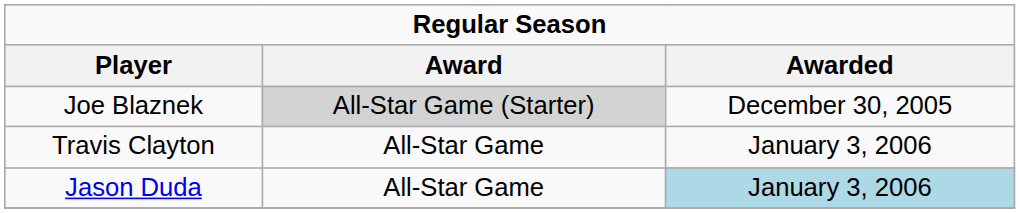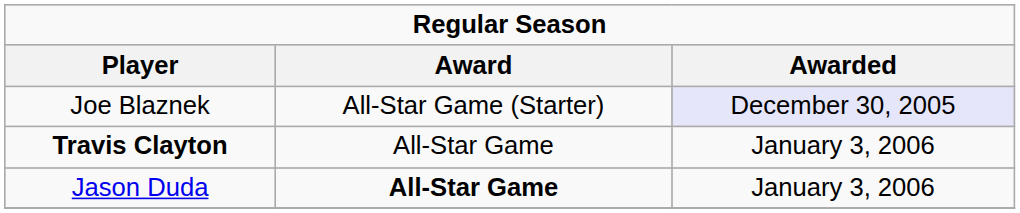row 3 | Award: lightgrey background -> no background
row 3 | Awarded: no background -> lavender background
row 4 | Player: normal -> bold
row 5 | Award: normal -> bold
row 5 | Awarded: lightblue background -> no background
